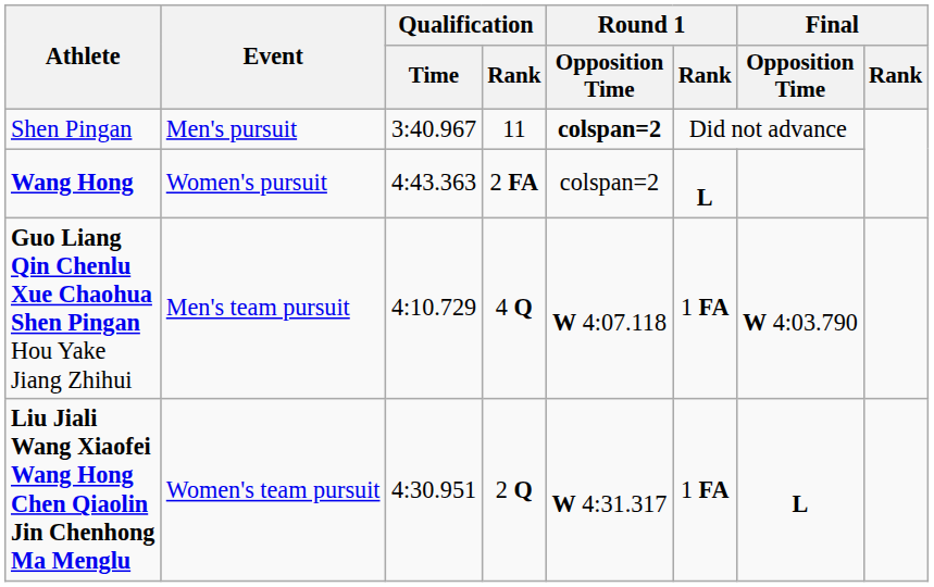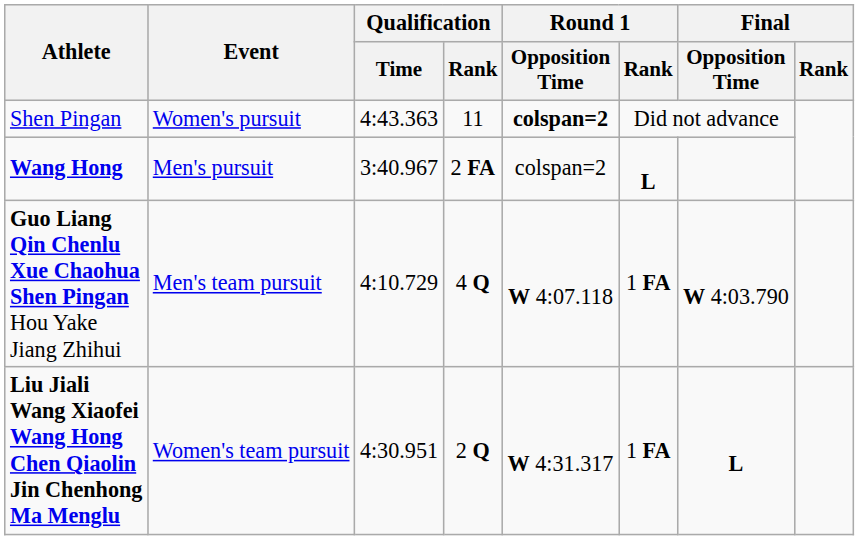Shen Pingan | Event: Men's pursuit -> Women's pursuit
Shen Pingan | Qualification / Time: 3:40.967 -> 4:43.363
Wang Hong | Event: Women's pursuit -> Men's pursuit
Wang Hong | Qualification / Time: 4:43.363 -> 3:40.967
